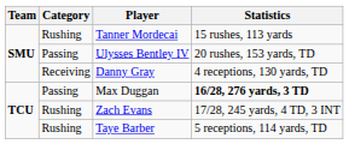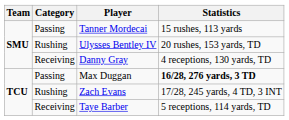Tanner Mordecai | Category: Rushing -> Passing
Ulysses Bentley IV | Category: Passing -> Rushing
Taye Barber | Category: Rushing -> Receiving
